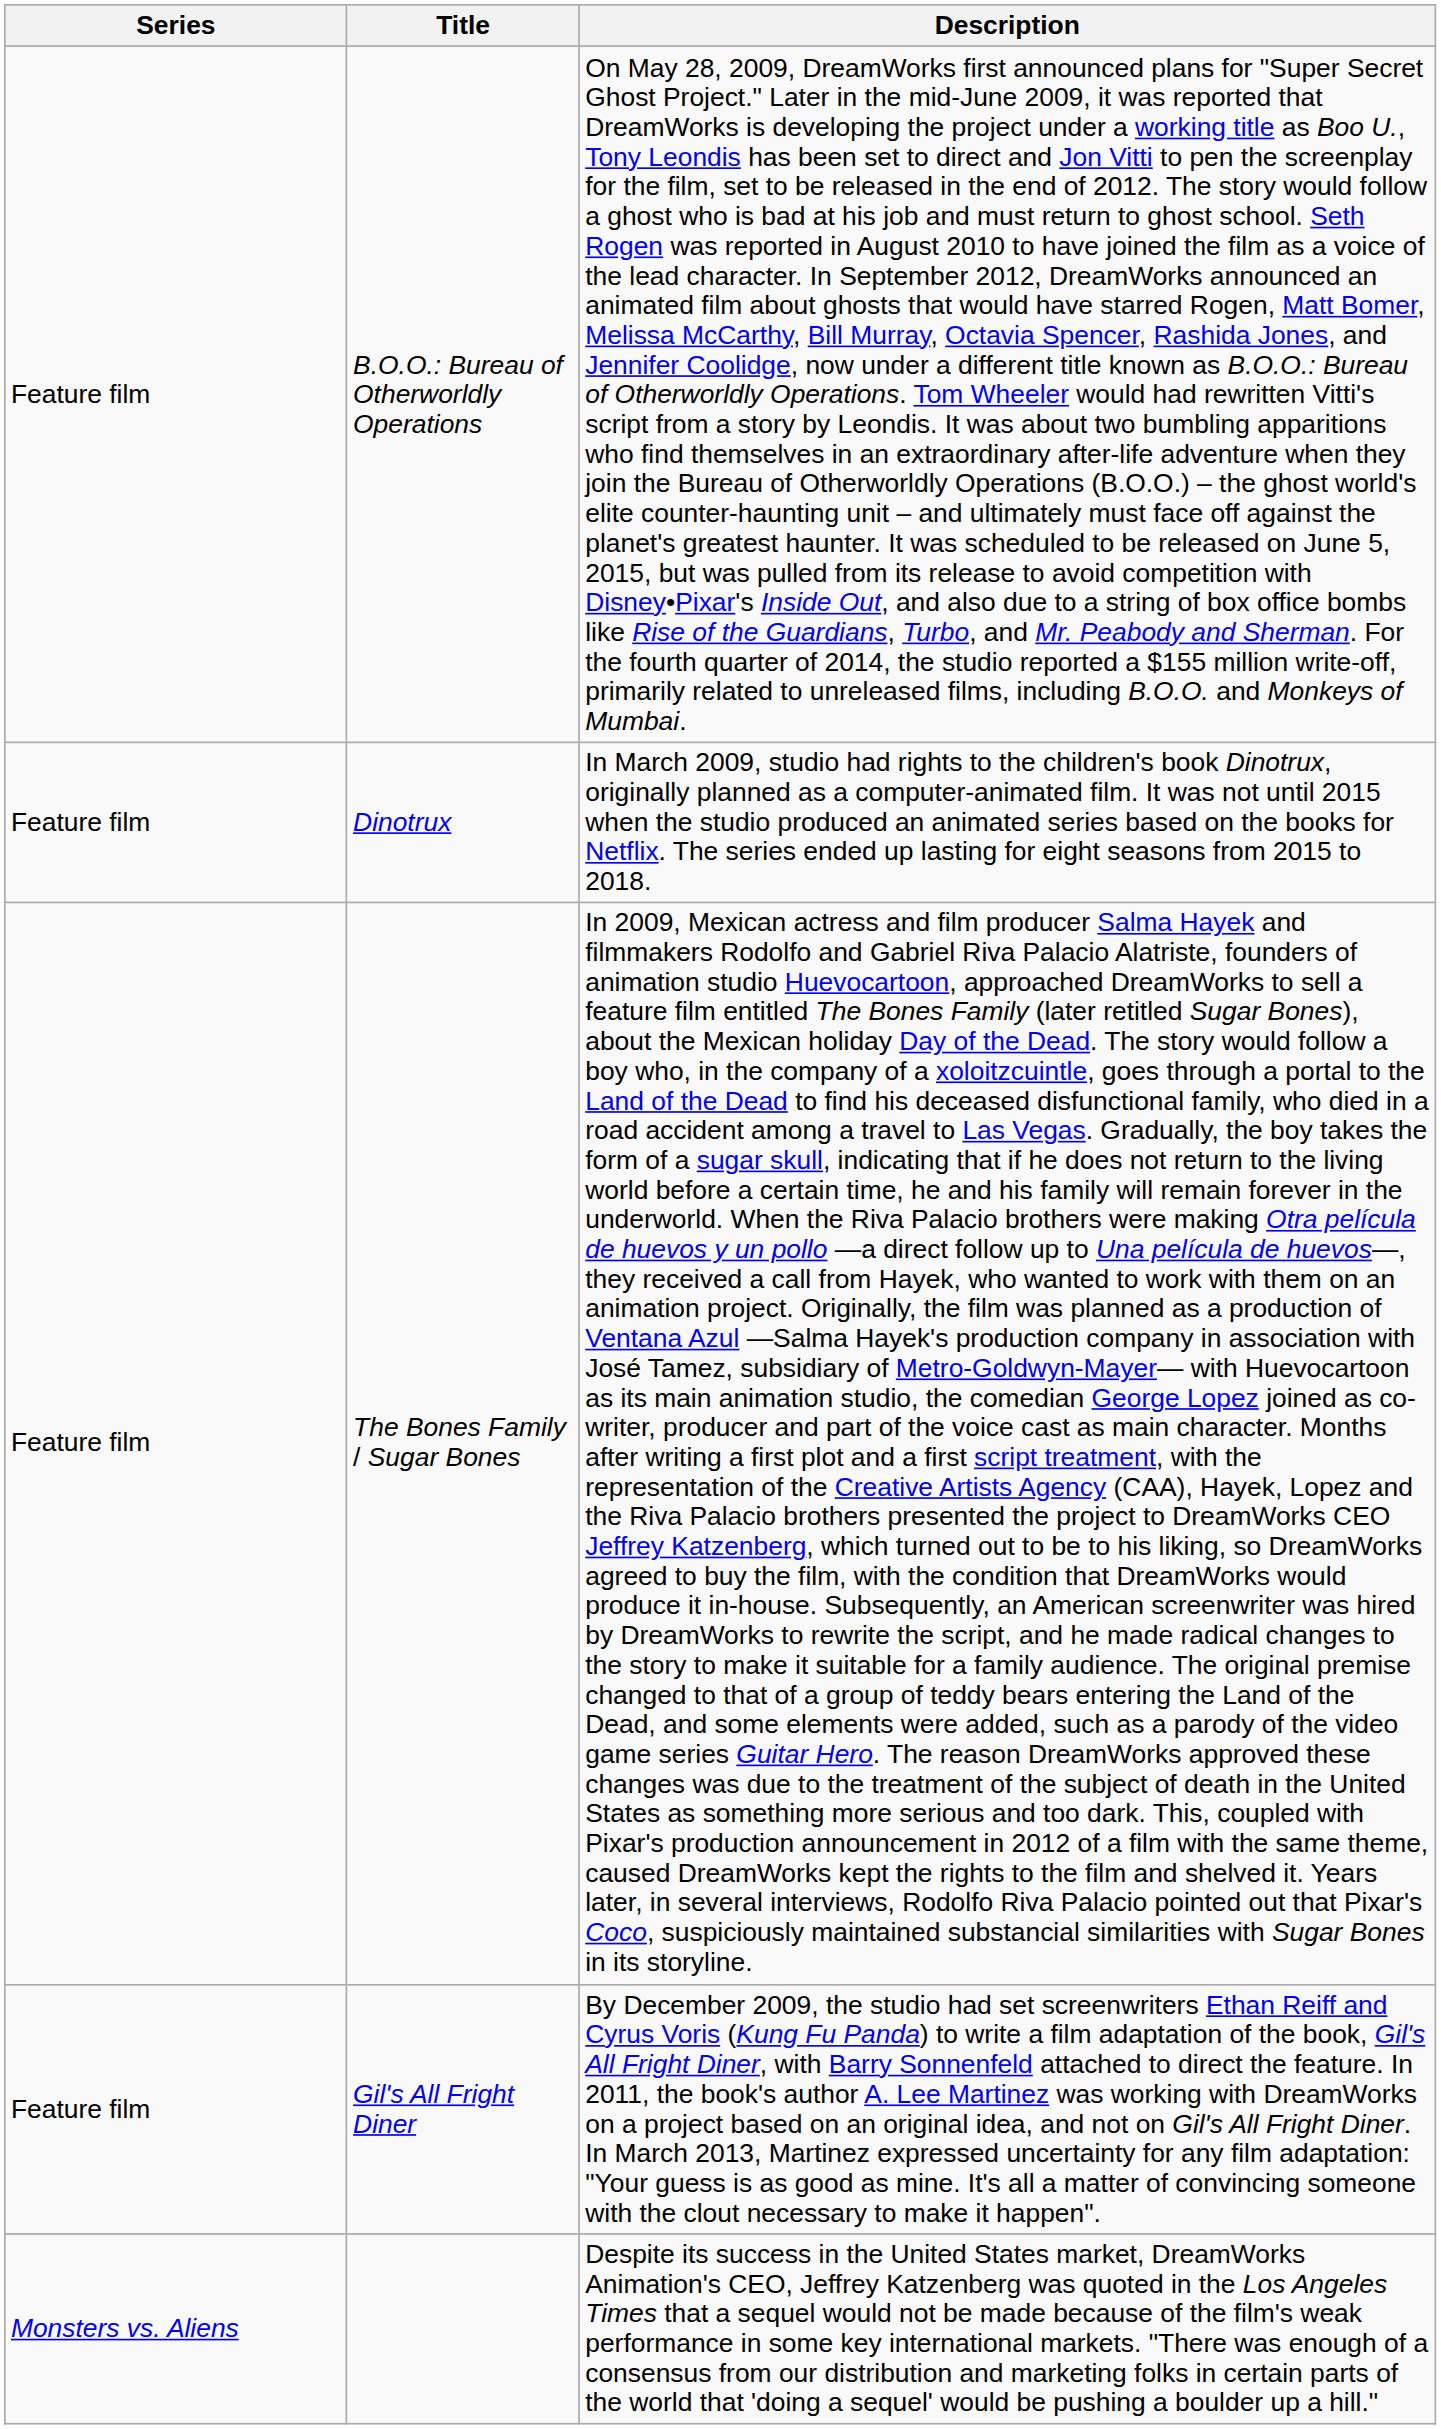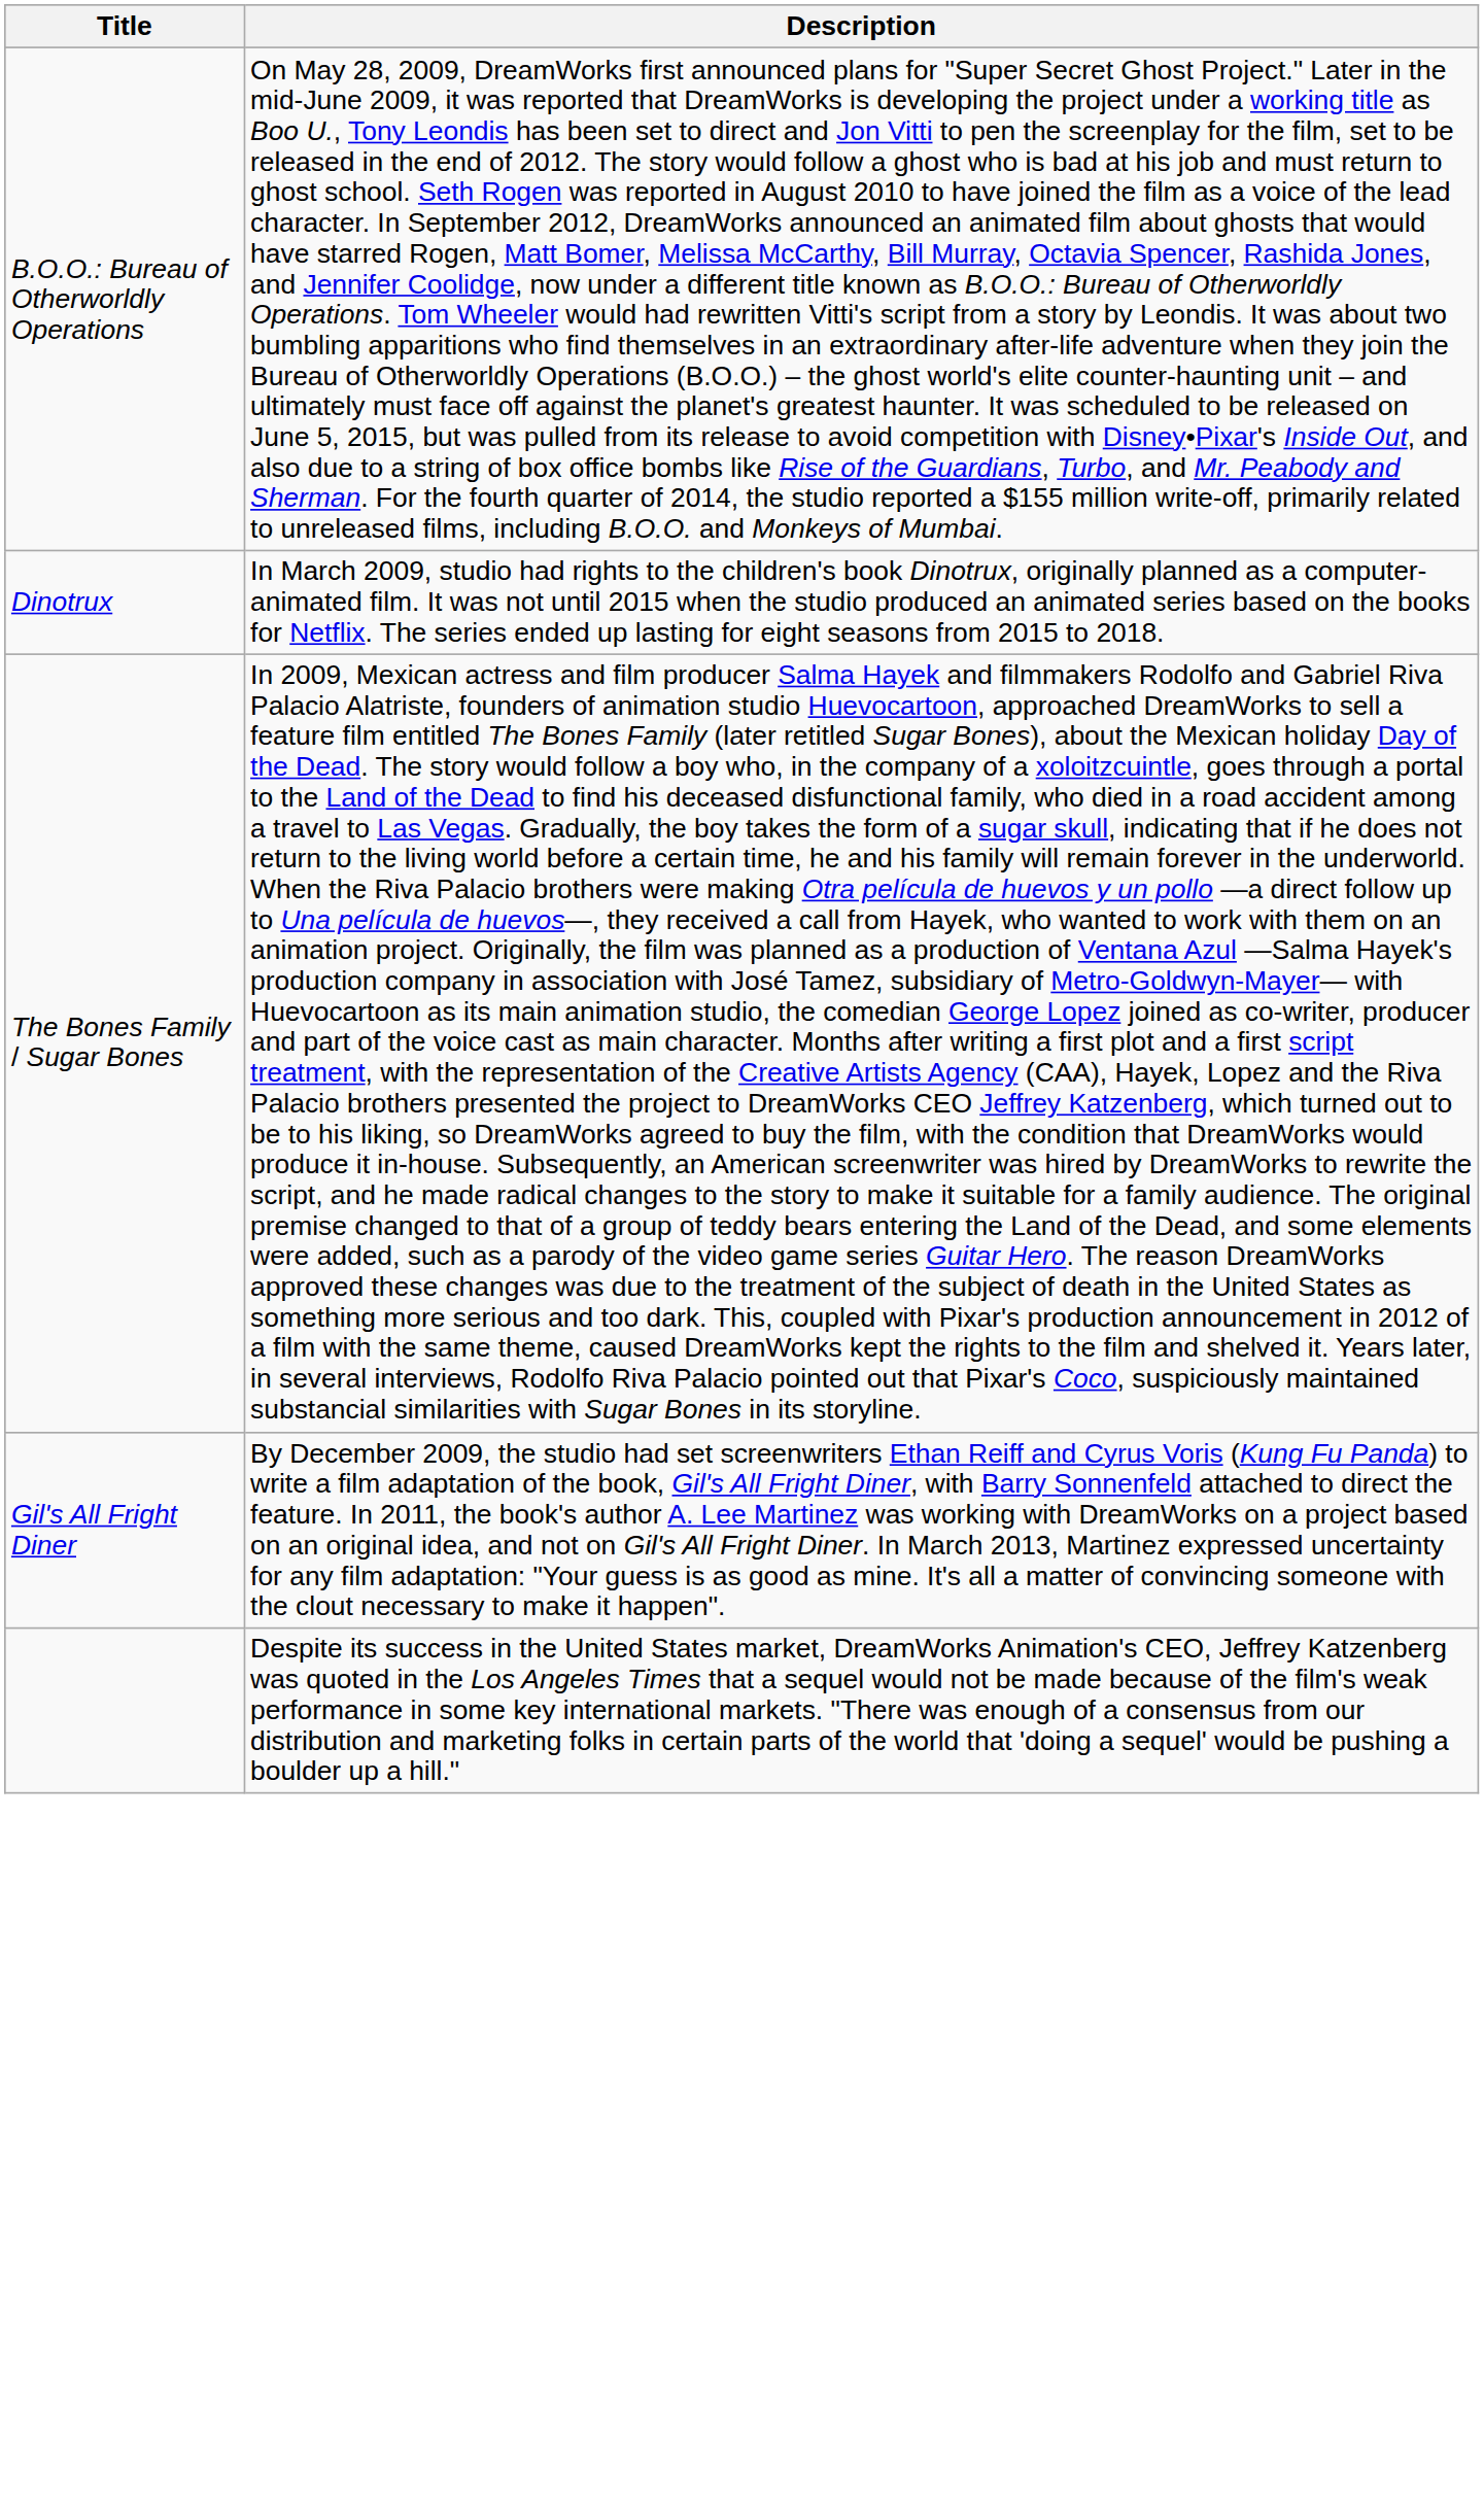- column: Series | Feature film | Feature film | Feature film | Feature film | Monsters vs. Aliens
